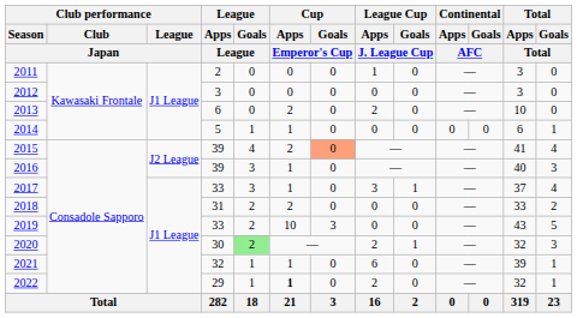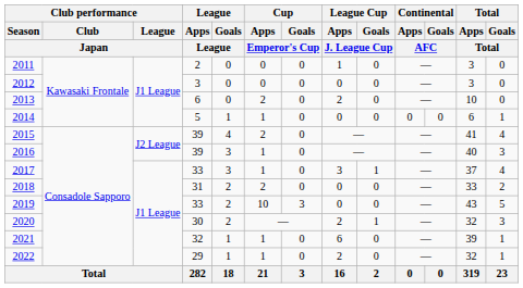2015 | Cup / Goals / Emperor's Cup: lightsalmon background -> no background
2020 | League / Goals / League: lightgreen background -> no background
2022 | Cup / Apps / Emperor's Cup: bold -> normal
